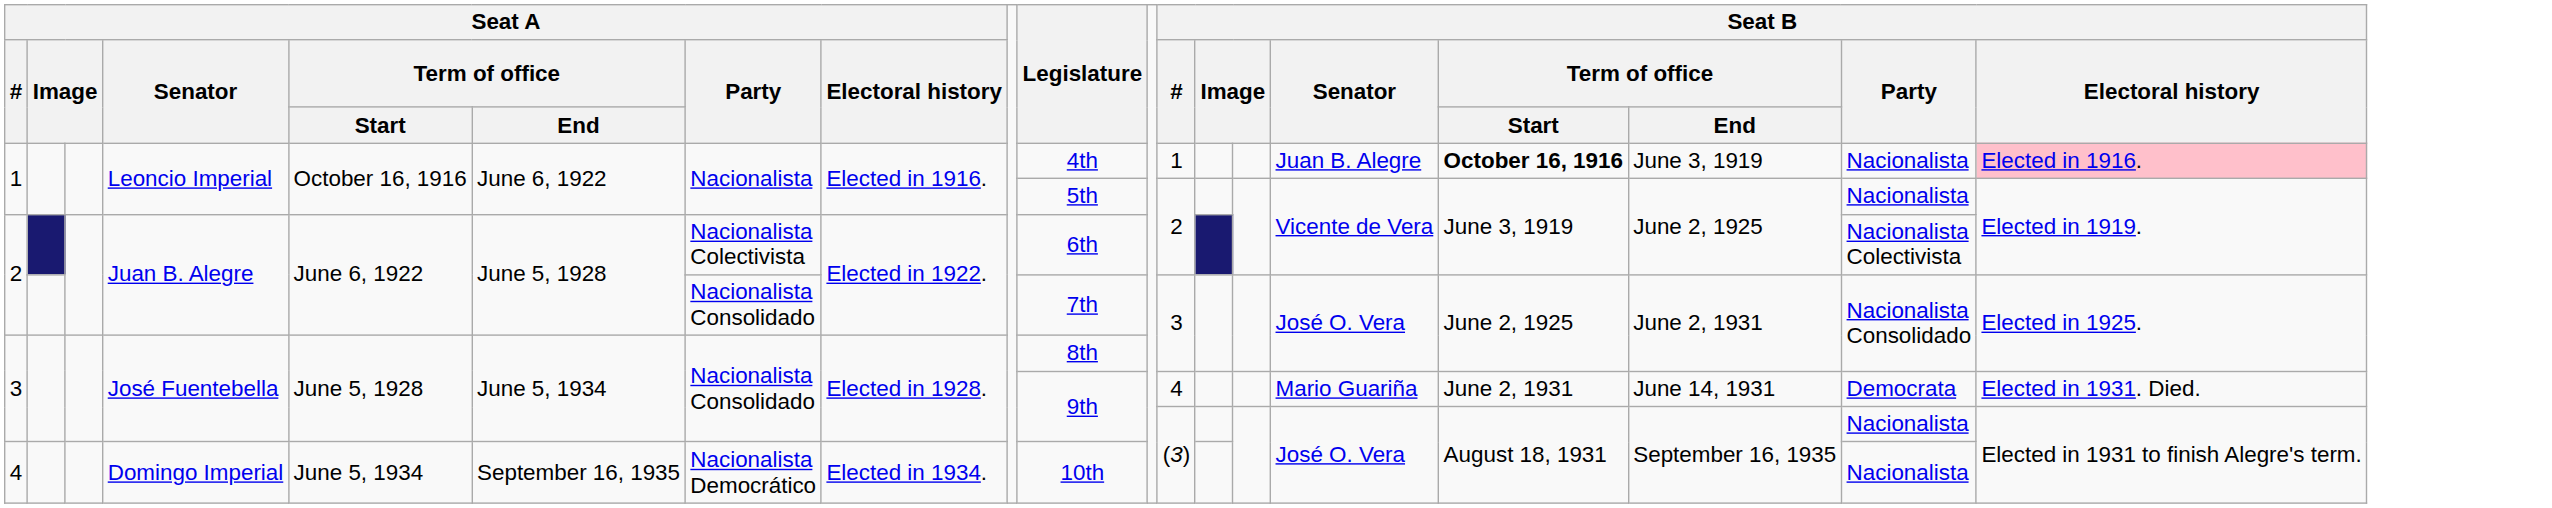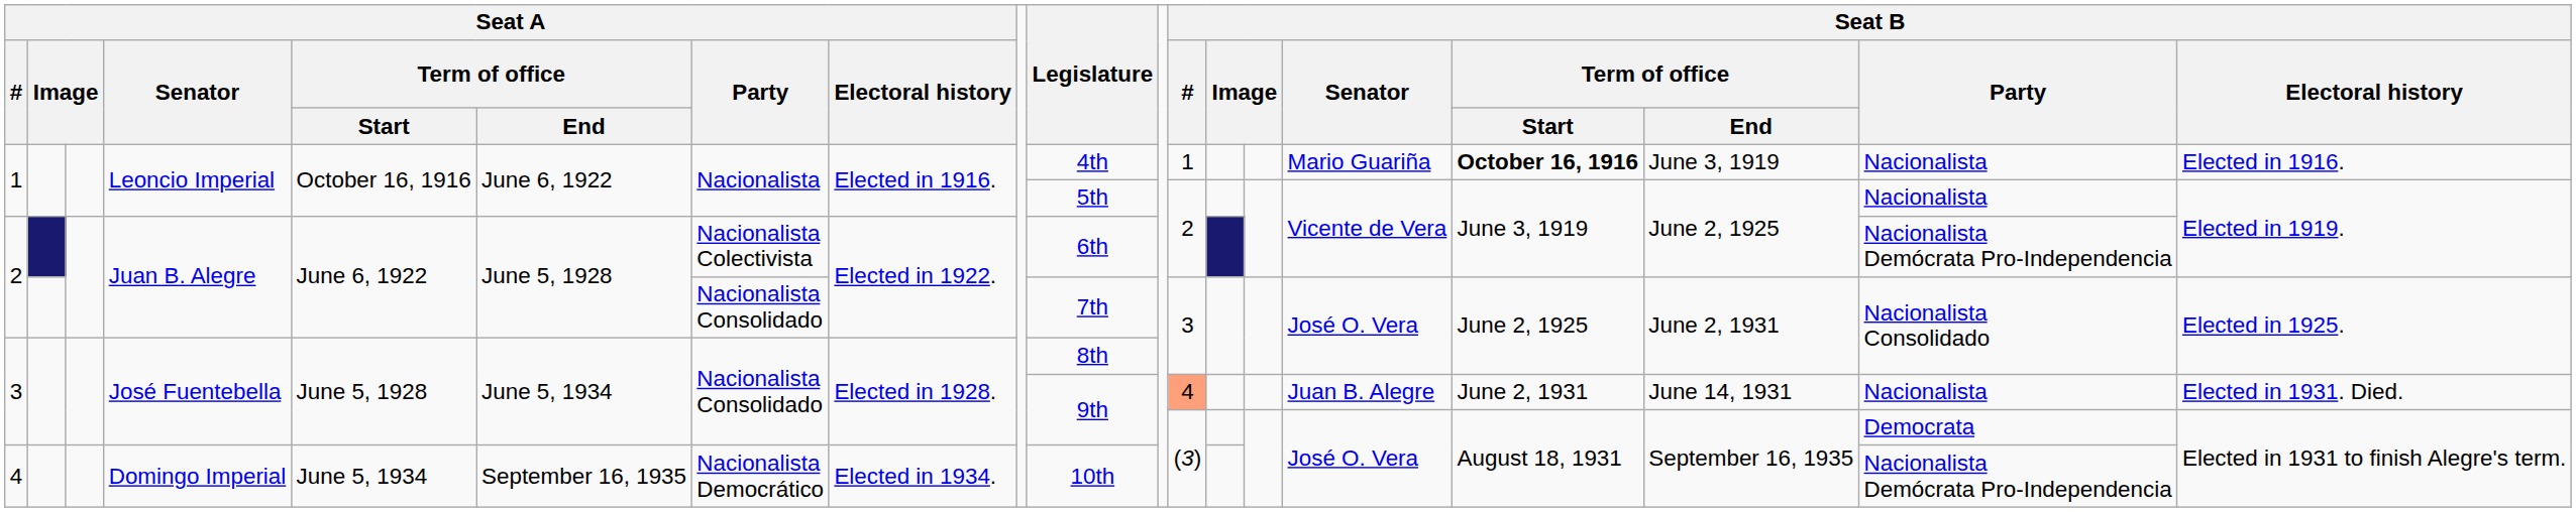row 4 | Seat B / Senator: Juan B. Alegre -> Mario Guariña
row 4 | Seat B / Electoral history: pink background -> no background
row 6 | Seat B / Party: Nacionalista Colectivista -> Nacionalista Demócrata Pro-Independencia
row 9 | Seat B / #: no background -> lightsalmon background
row 9 | Seat B / Senator: Mario Guariña -> Juan B. Alegre
row 9 | Seat B / Party: Democrata -> Nacionalista
row 10 | Seat B / Party: Nacionalista -> Democrata
row 11 | Seat B / Party: Nacionalista -> Nacionalista Demócrata Pro-Independencia
